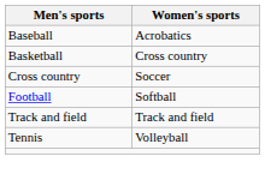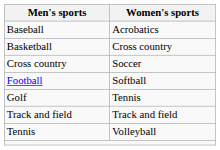+ row: Golf | Tennis
